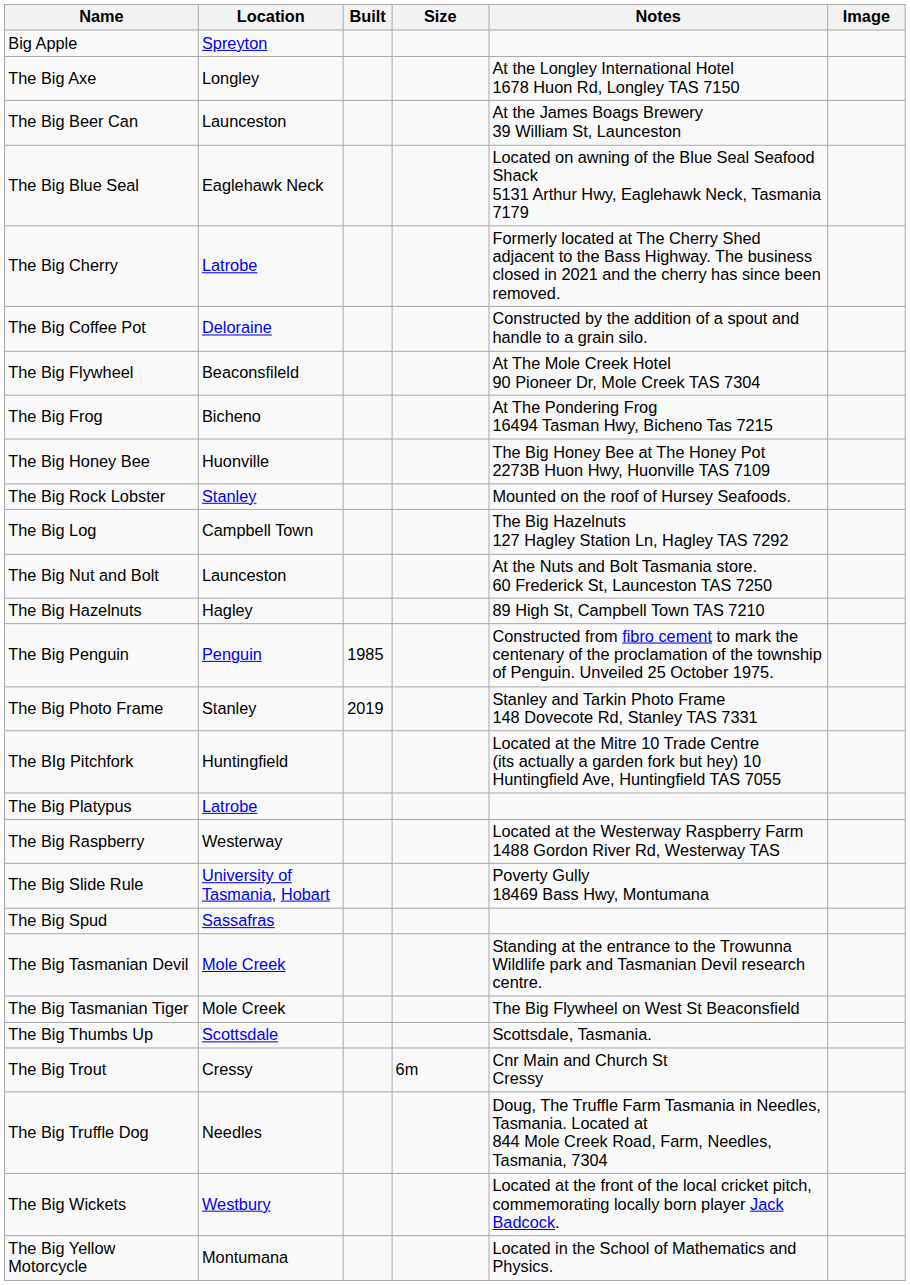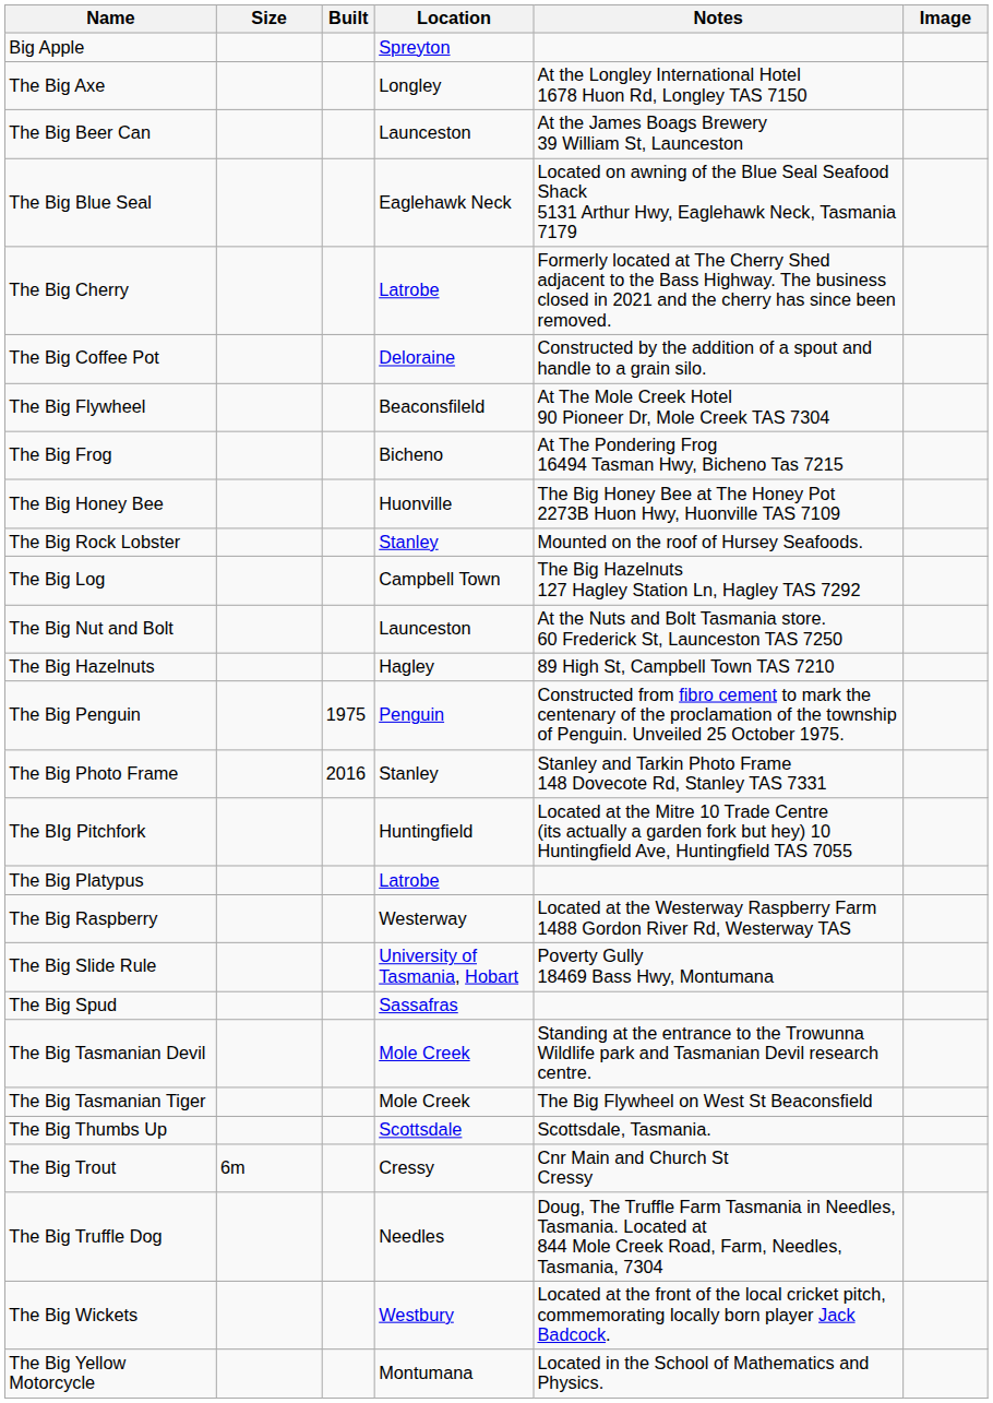columns swapped: Location <-> Size
The Big Penguin | Built: 1985 -> 1975
The Big Photo Frame | Built: 2019 -> 2016
